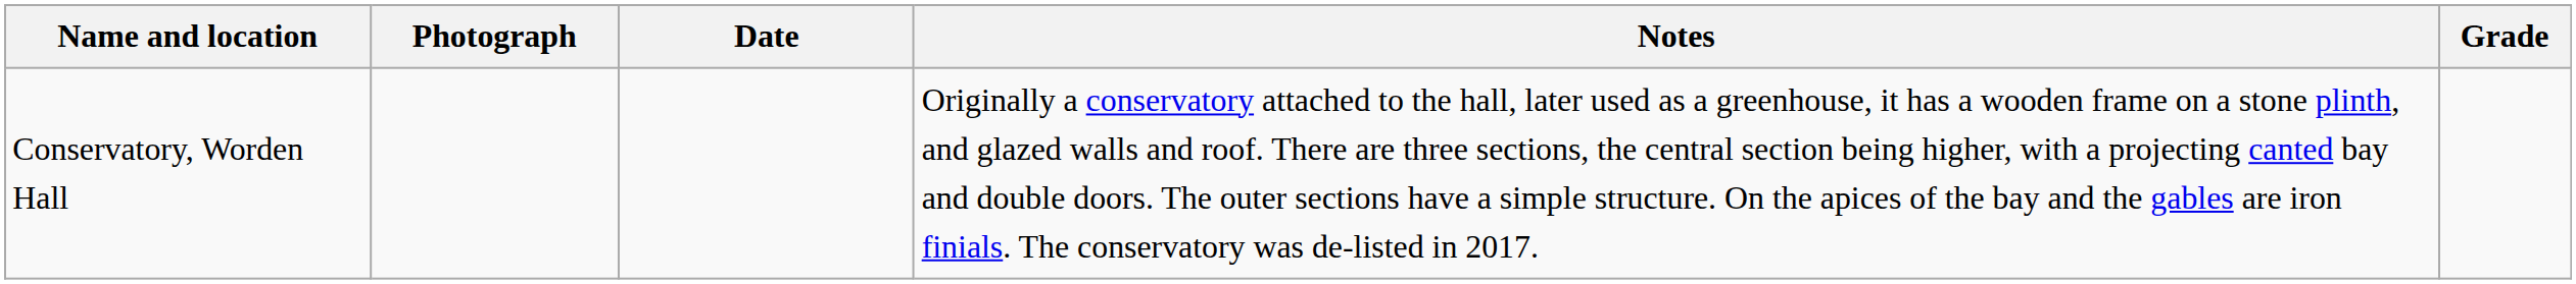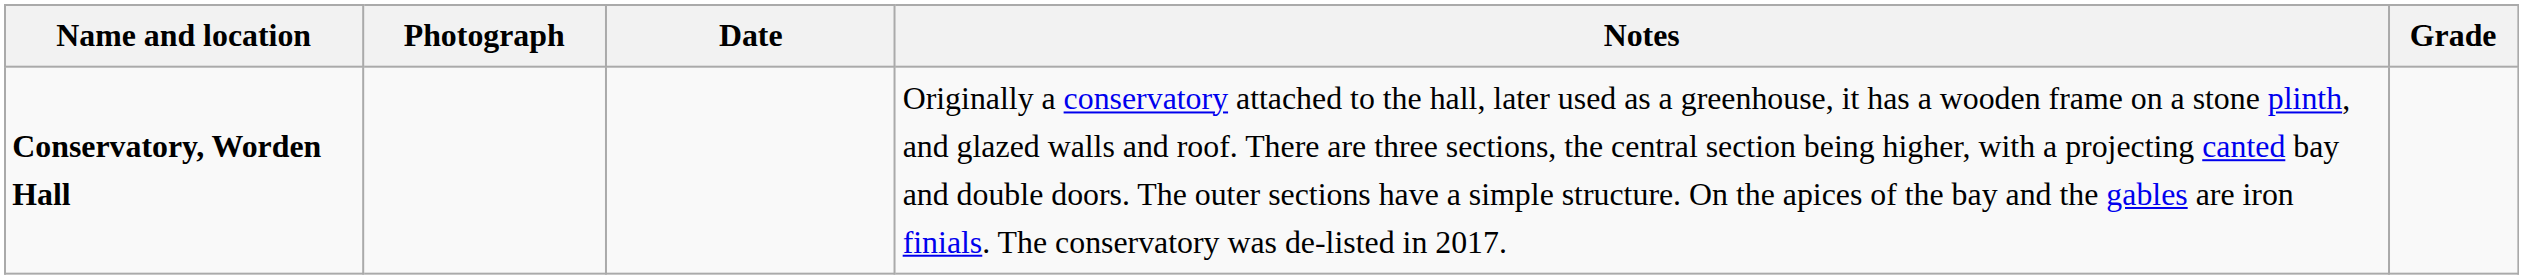Conservatory, Worden Hall | Name and location: normal -> bold
